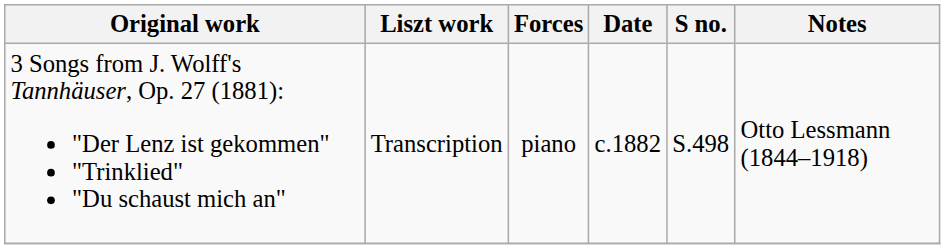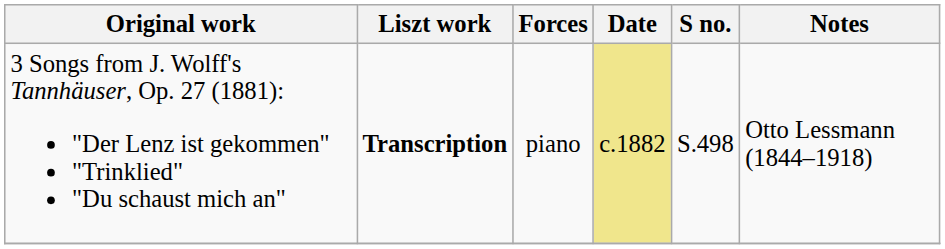row 2 | Liszt work: normal -> bold
row 2 | Date: no background -> khaki background
